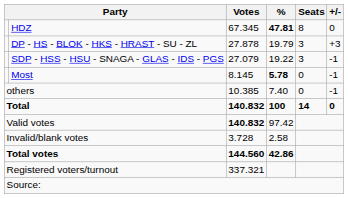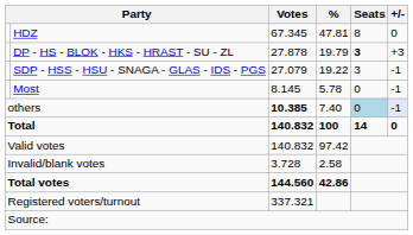HDZ | %: bold -> normal
DP - HS - BLOK - HKS - HRAST - SU - ZL | Seats: normal -> bold
Most | %: bold -> normal
others | Votes: normal -> bold
others | Seats: no background -> lightblue background
others | +/-: no background -> lavender background
Valid votes | Votes: bold -> normal
